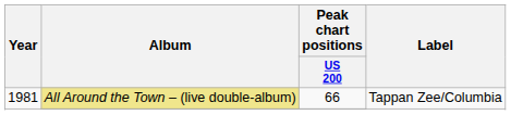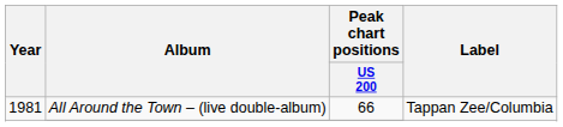row 3 | Album: khaki background -> no background
